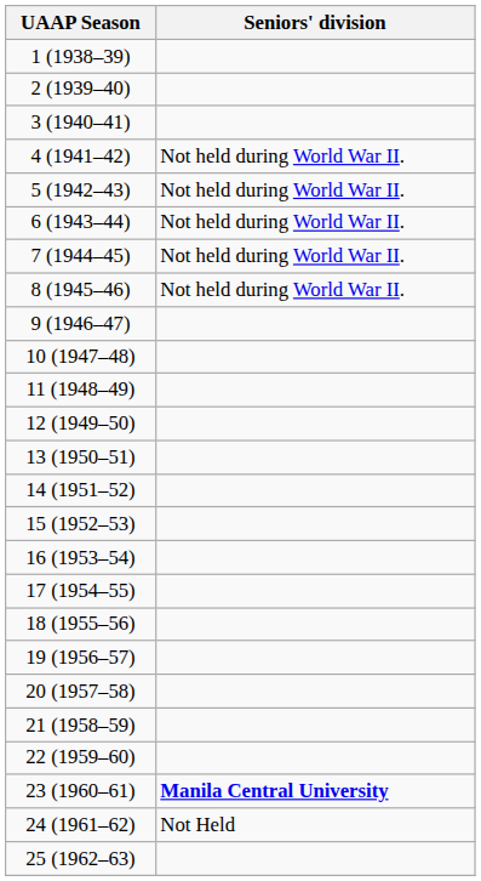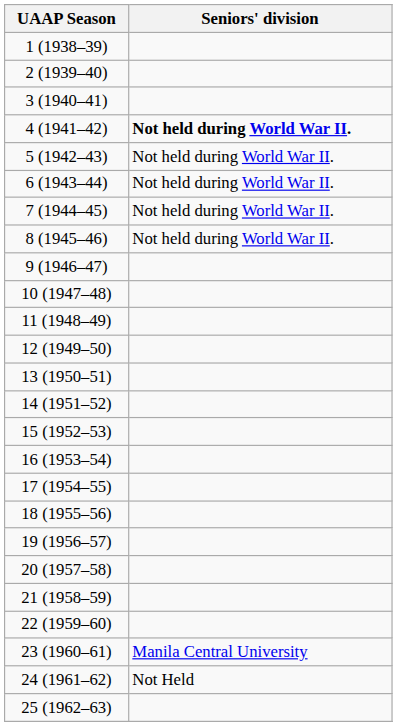4 (1941–42) | Seniors' division: normal -> bold
23 (1960–61) | Seniors' division: bold -> normal
